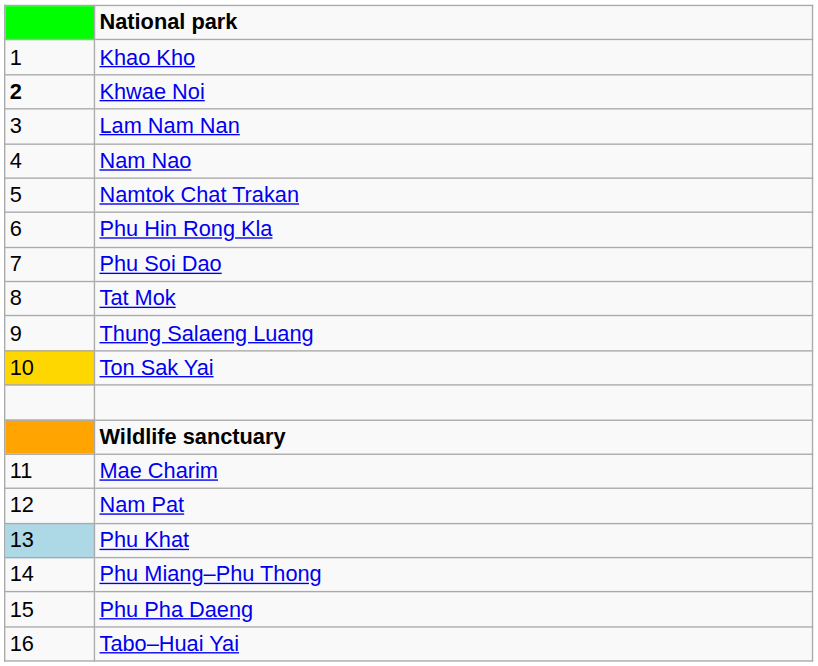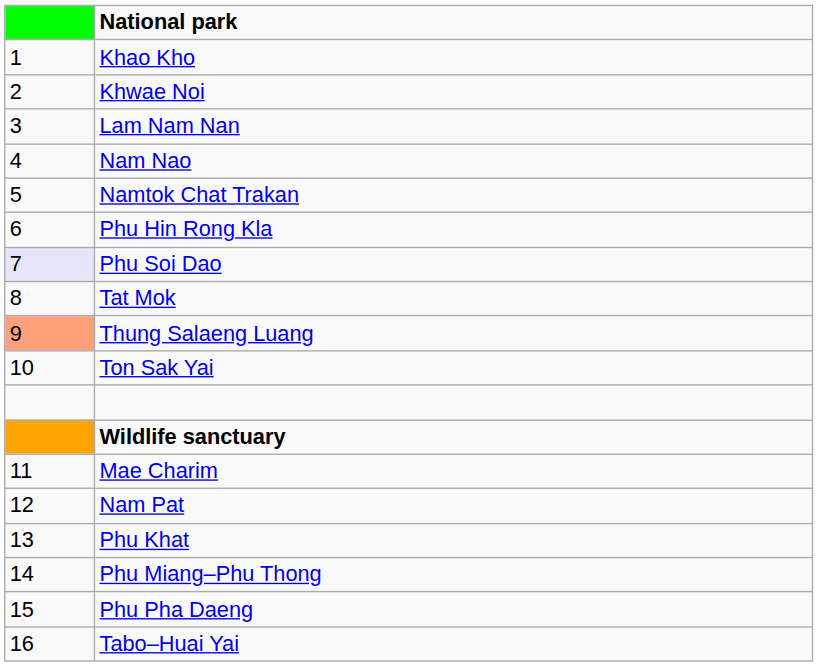Khwae Noi | column 1: bold -> normal
Phu Soi Dao | column 1: no background -> lavender background
Thung Salaeng Luang | column 1: no background -> lightsalmon background
Ton Sak Yai | column 1: gold background -> no background
Phu Khat | column 1: lightblue background -> no background
